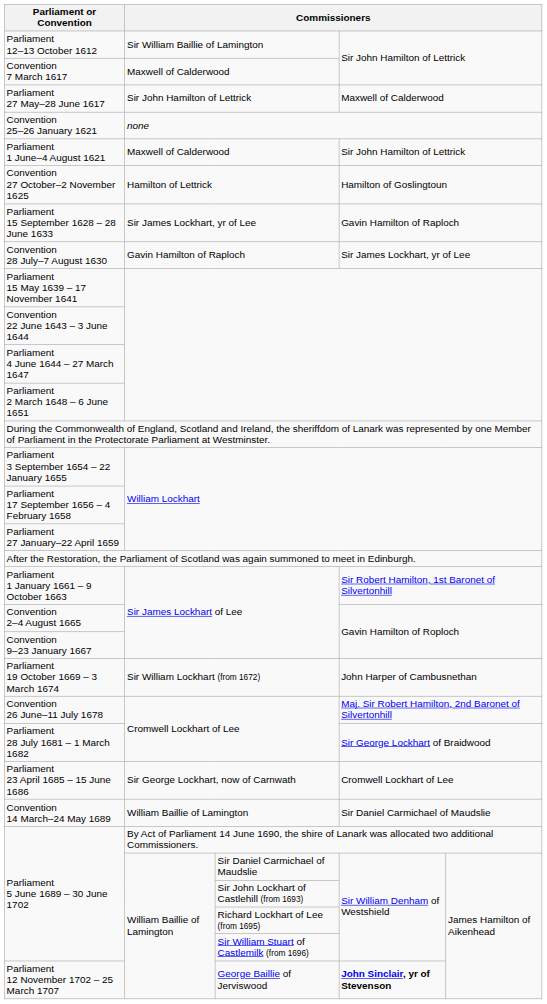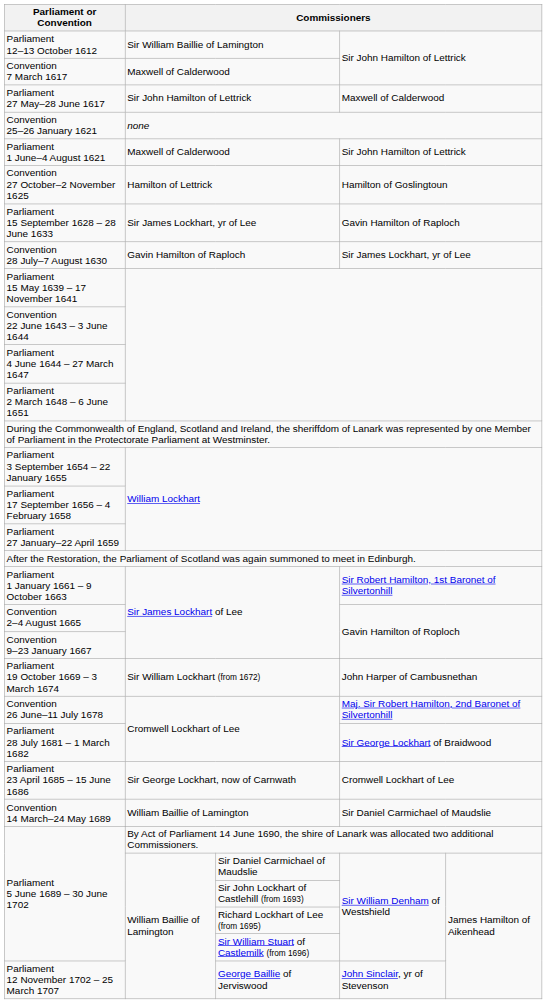Parliament 12 November 1702 – 25 March 1707 | column 4: bold -> normal
